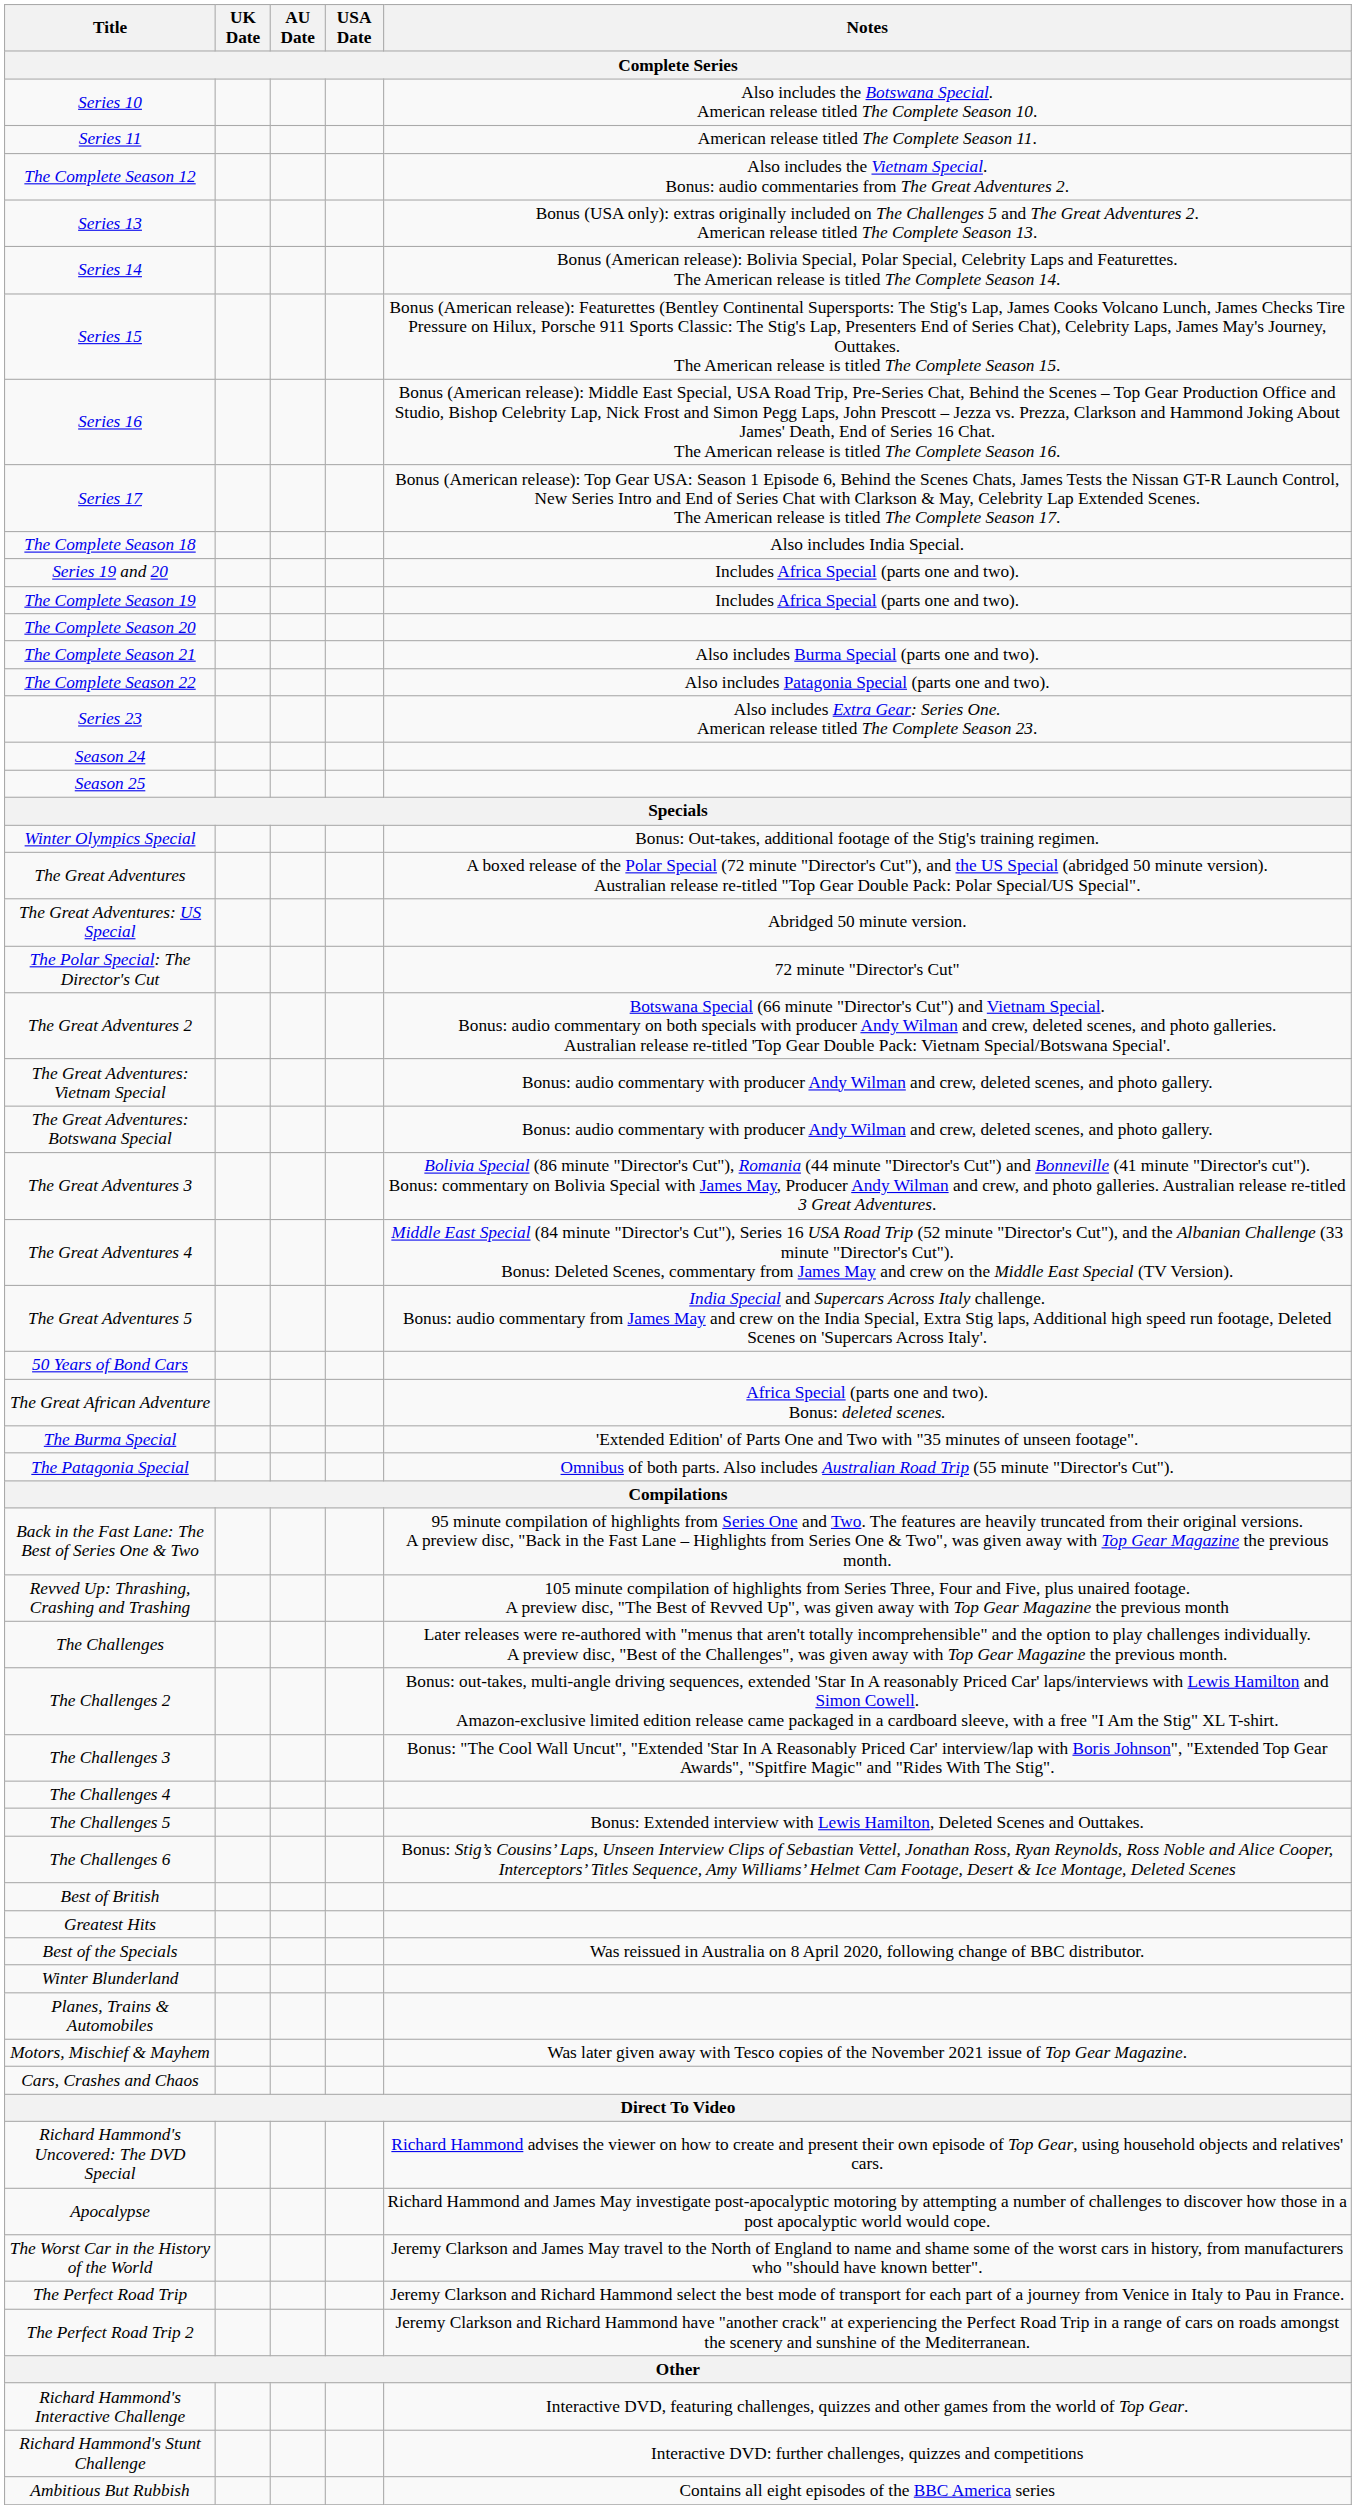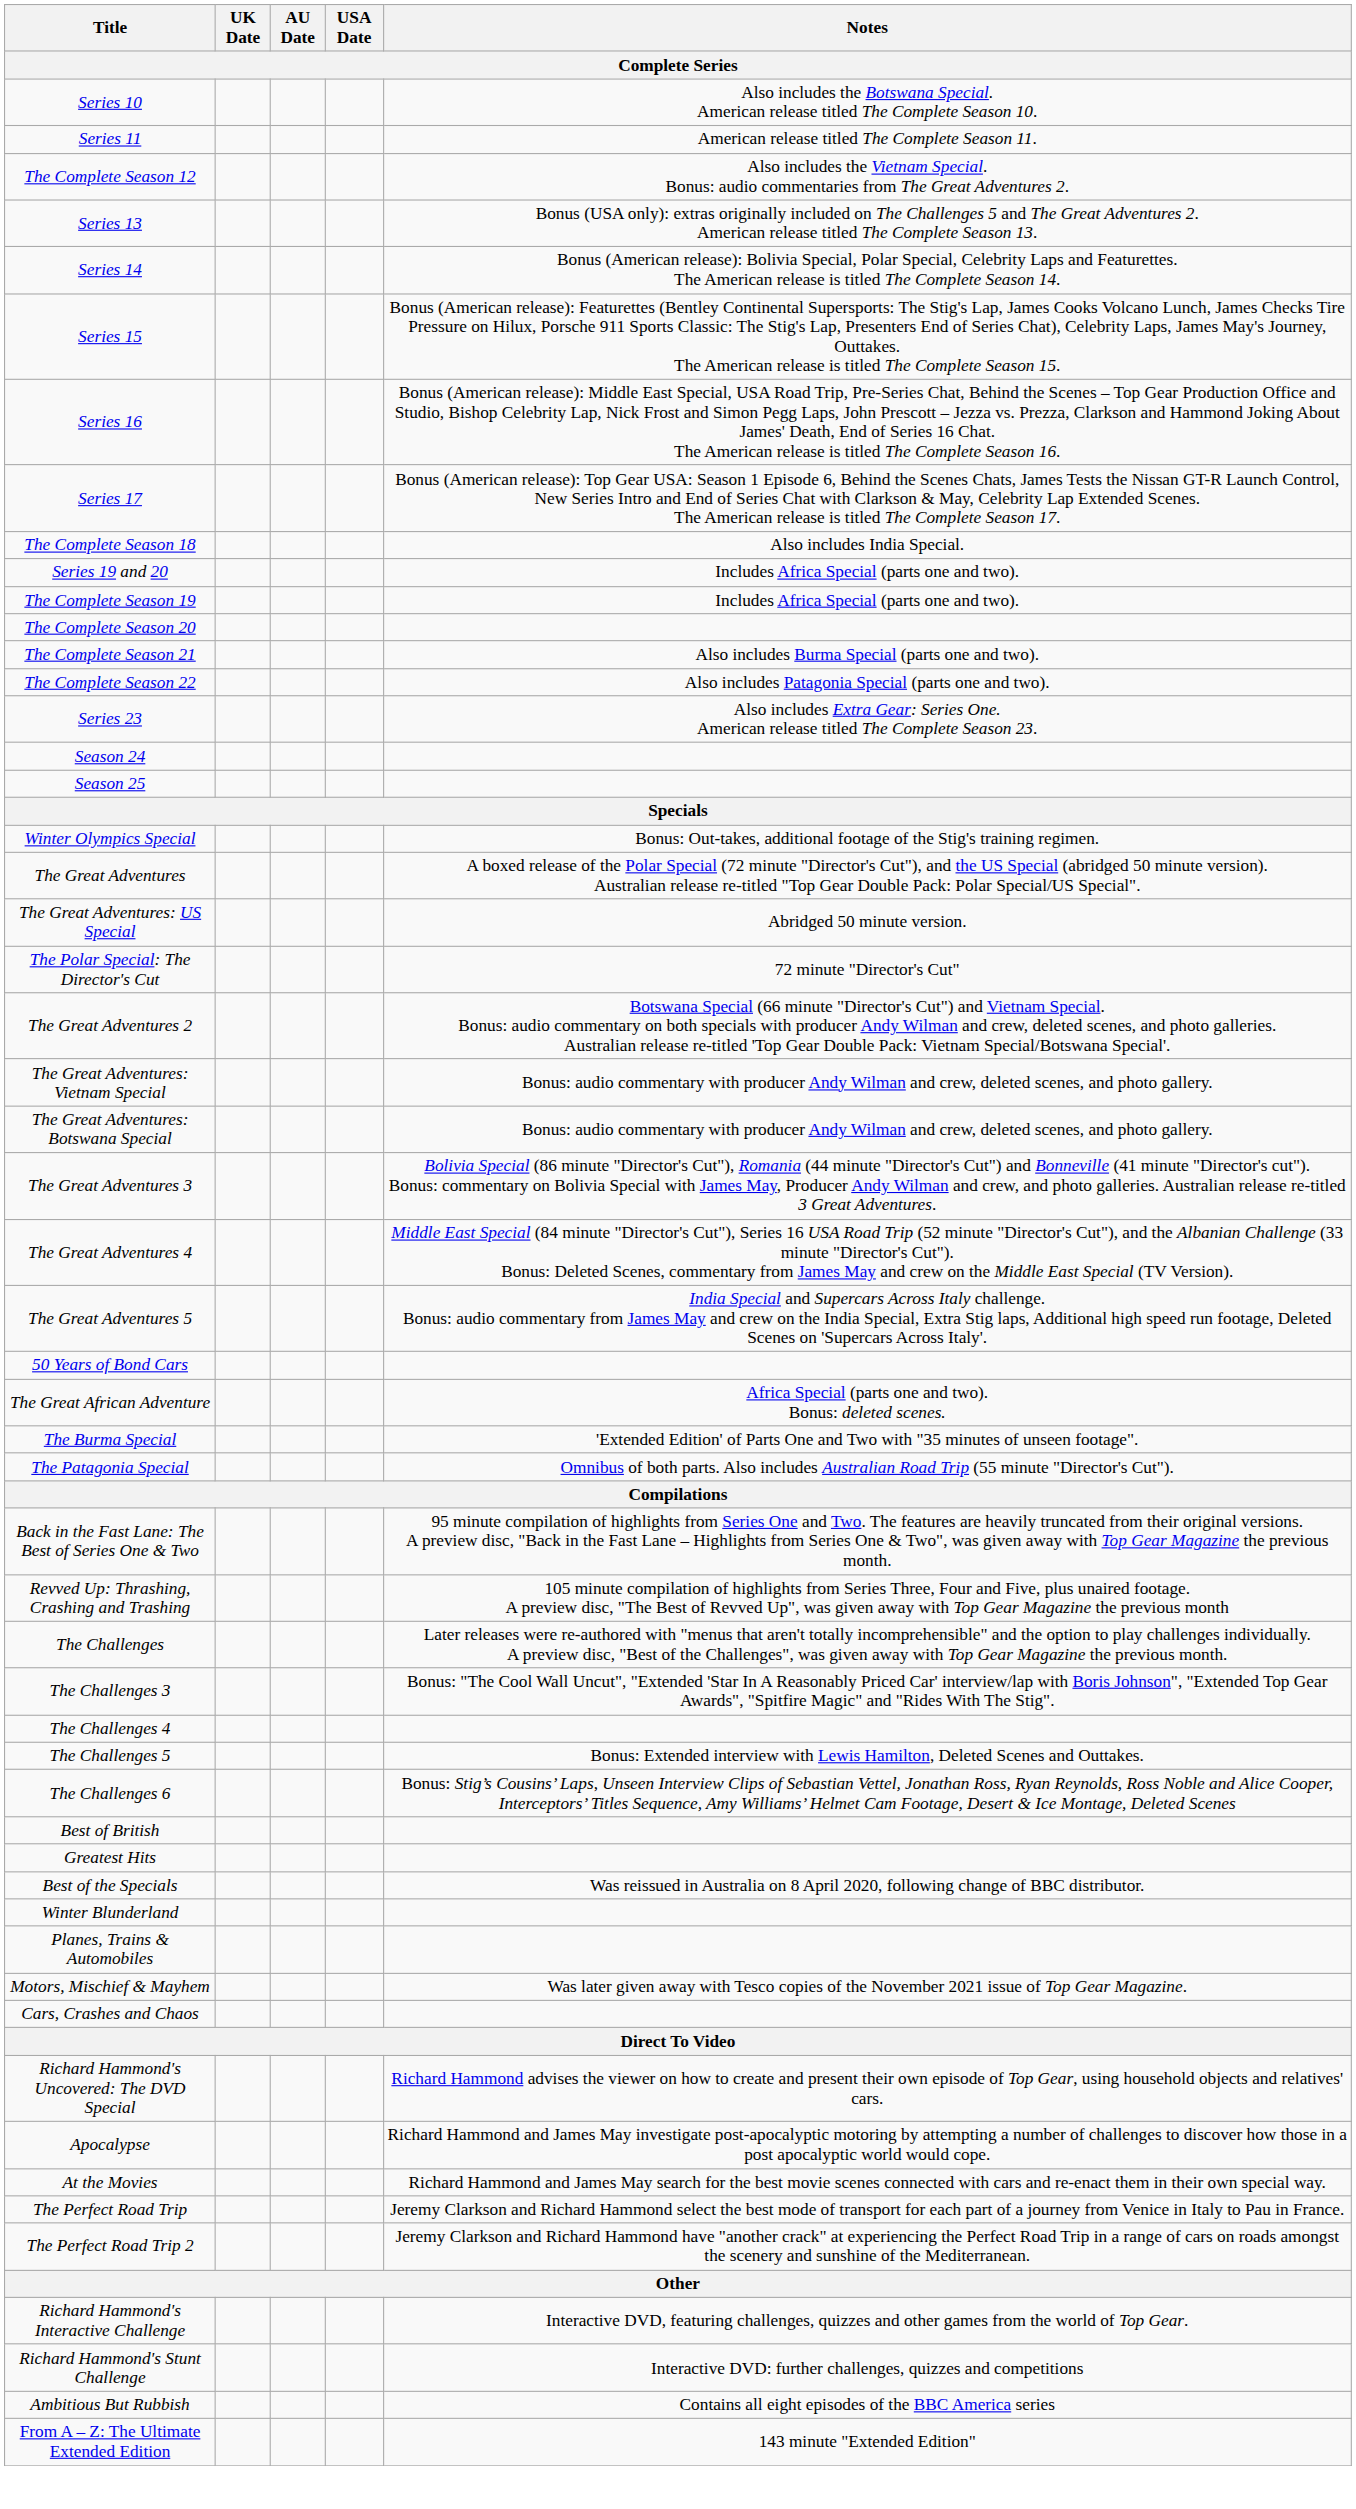- row: The Challenges 2 | Bonus: out-takes, multi-angle driving sequences, extended 'Star In A reasonably Priced Car' laps/interviews with Lewis Hamilton and Simon Cowell. Amazon-exclusive limited edition release came packaged in a cardboard sleeve, with a free "I Am the Stig" XL T-shirt.
+ row: At the Movies | Richard Hammond and James May search for the best movie scenes connected with cars and re-enact them in their own special way.
- row: The Worst Car in the History of the World | Jeremy Clarkson and James May travel to the North of England to name and shame some of the worst cars in history, from manufacturers who "should have known better".
+ row: From A – Z: The Ultimate Extended Edition | 143 minute "Extended Edition"
